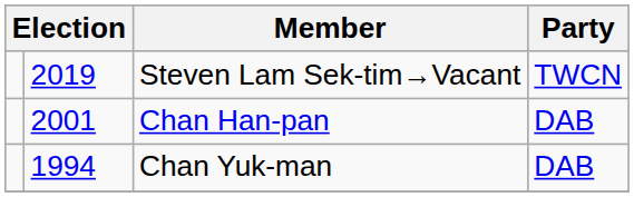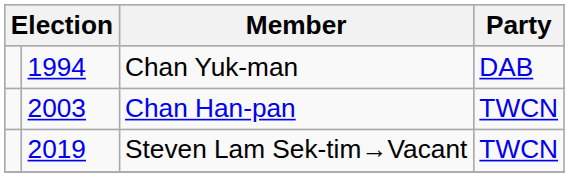rows swapped: Chan Yuk-man <-> Steven Lam Sek-tim→Vacant
Chan Han-pan | column 2: 2001 -> 2003
Chan Han-pan | Party: DAB -> TWCN
